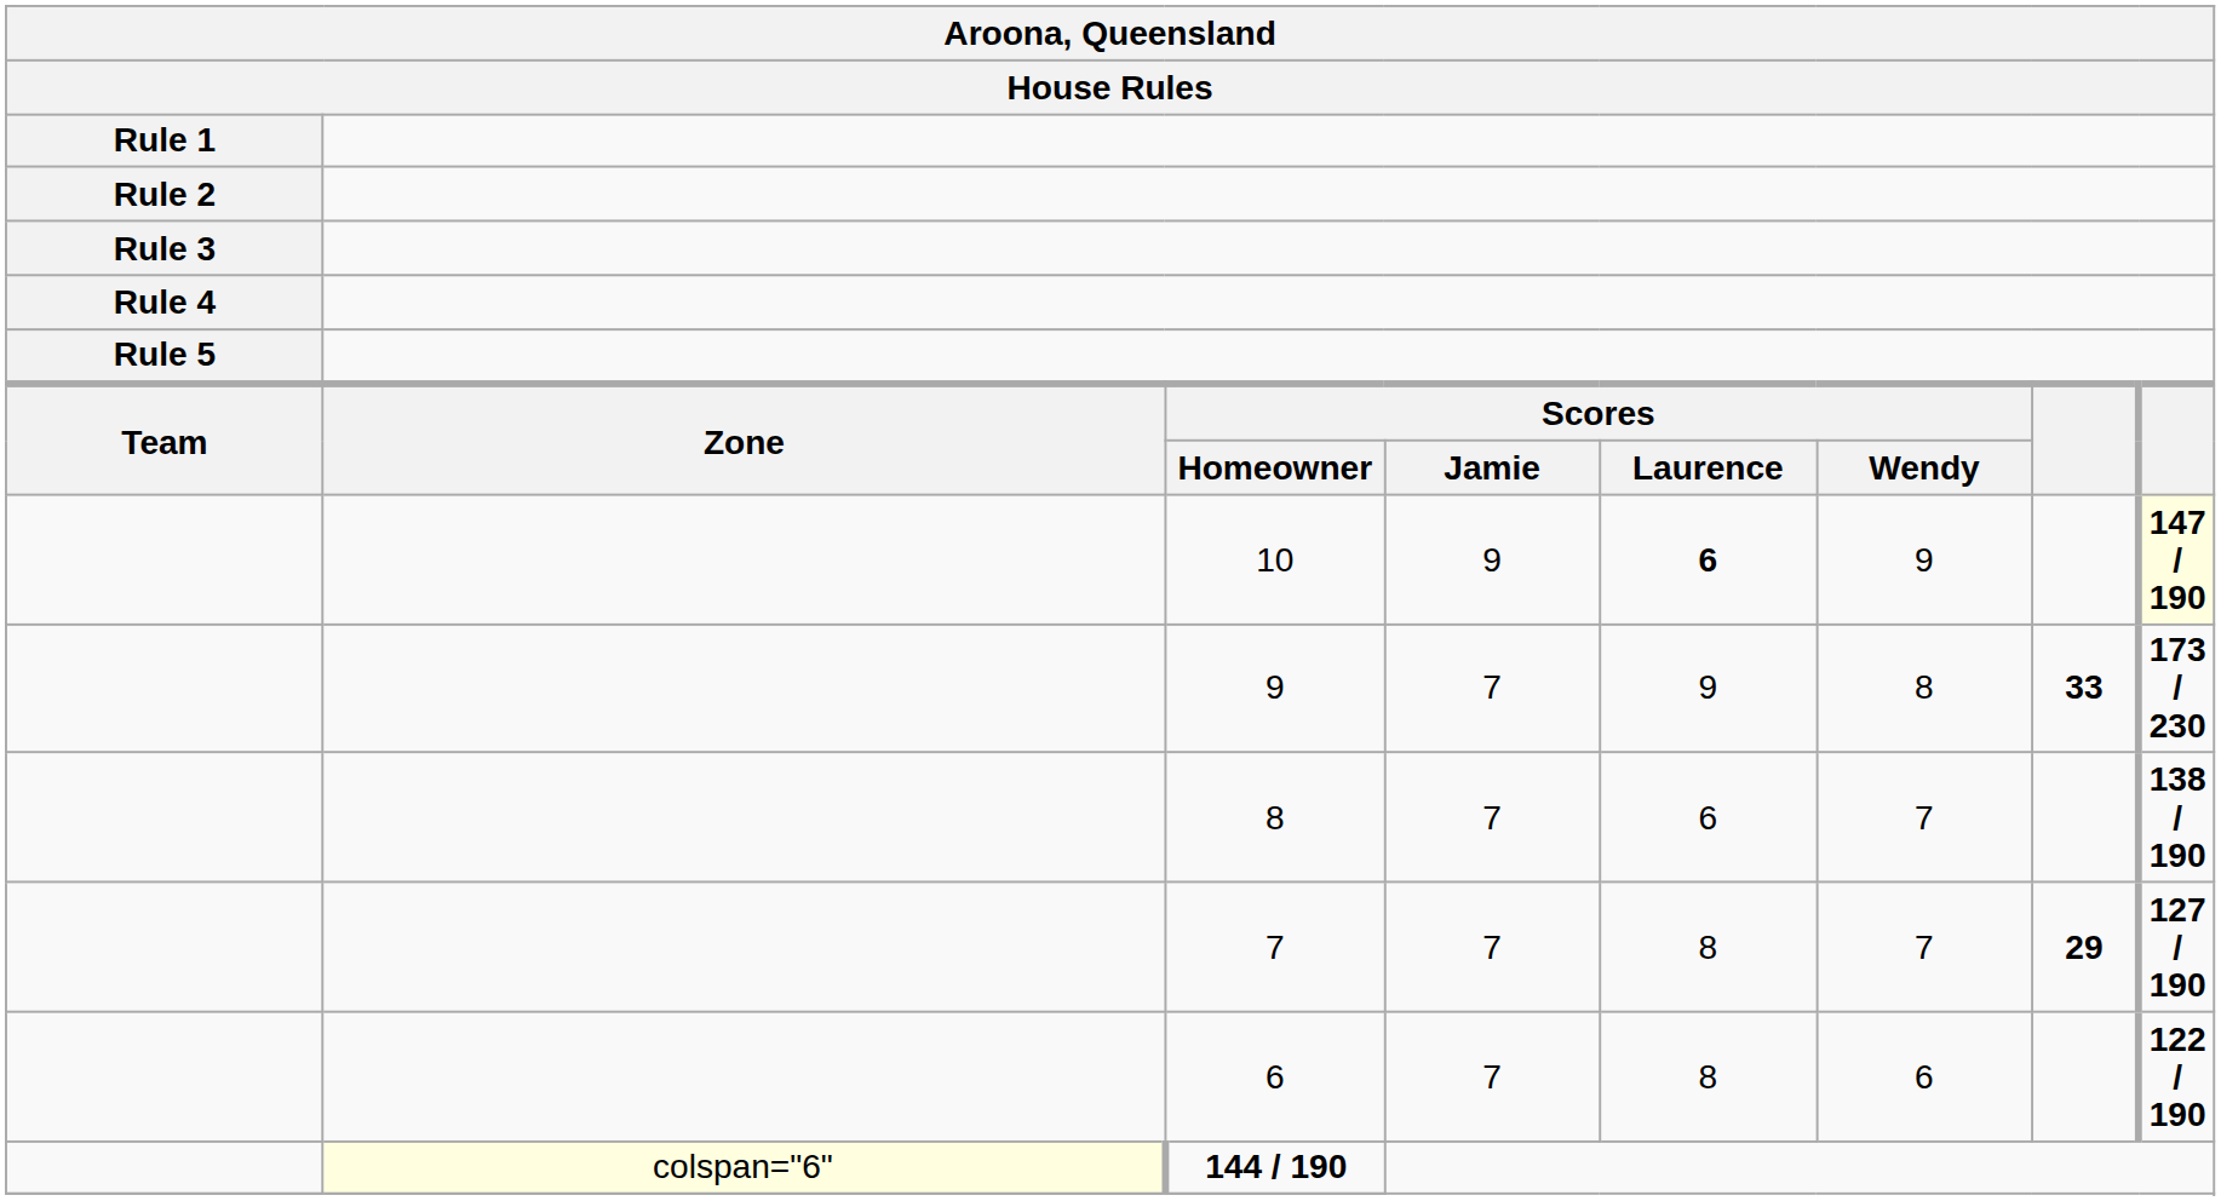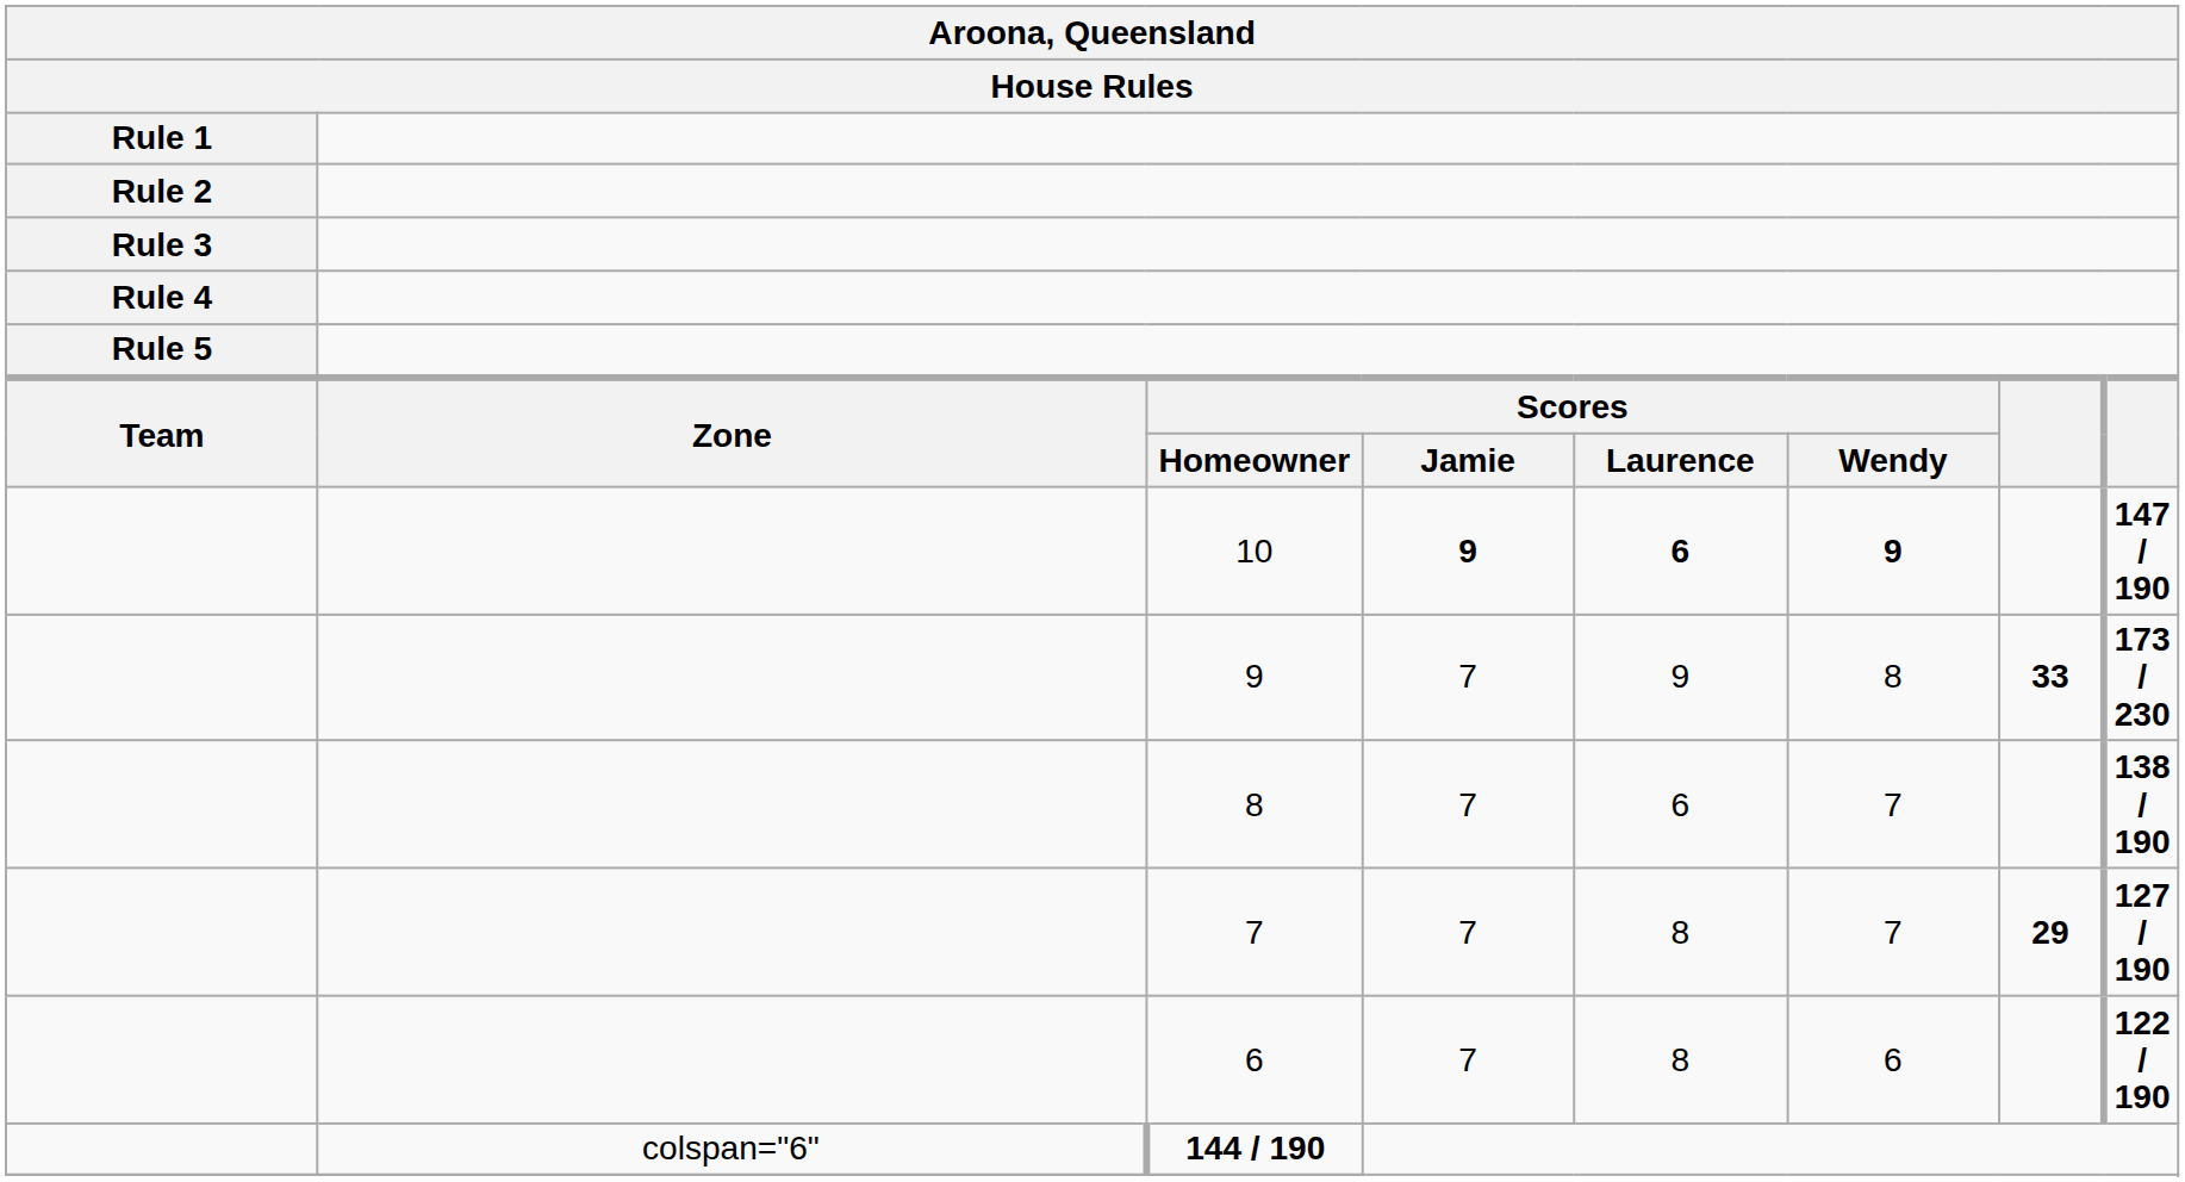10 | column 4: normal -> bold
10 | column 6: normal -> bold
10 | column 8: lightyellow background -> no background
144 / 190 | column 2: lightyellow background -> no background
